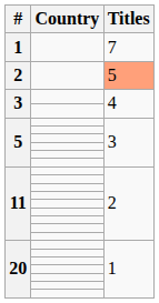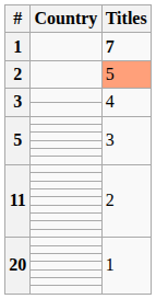row 2 | Titles: normal -> bold
